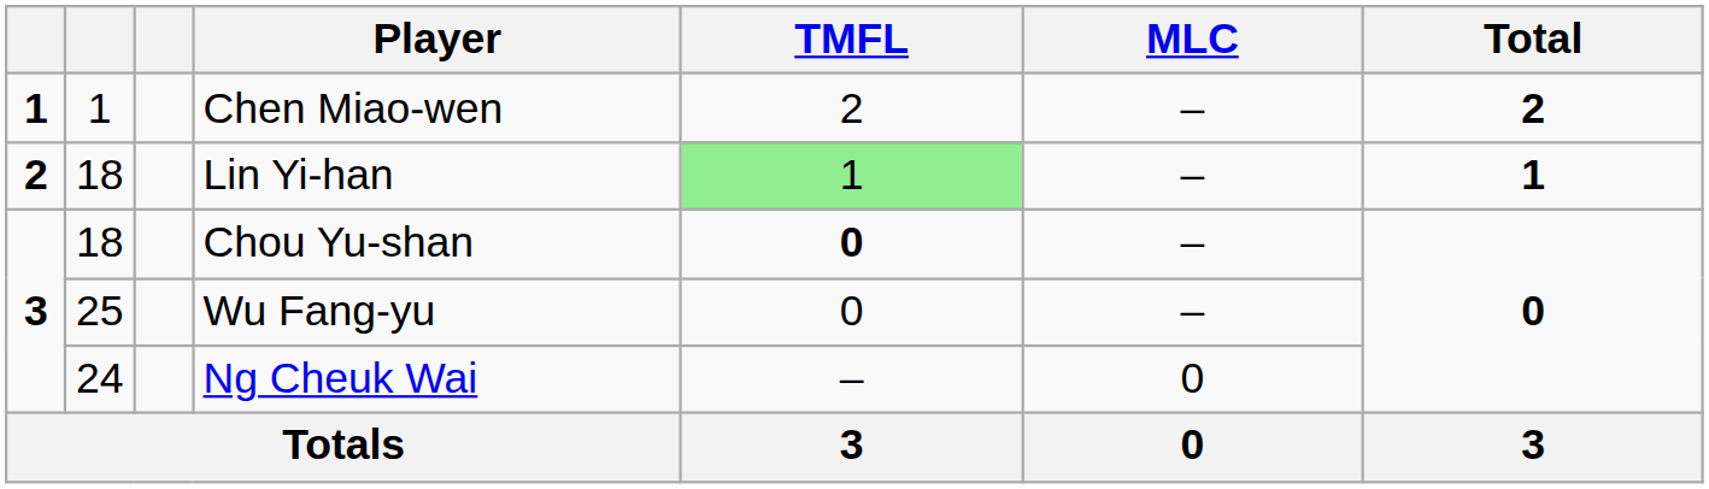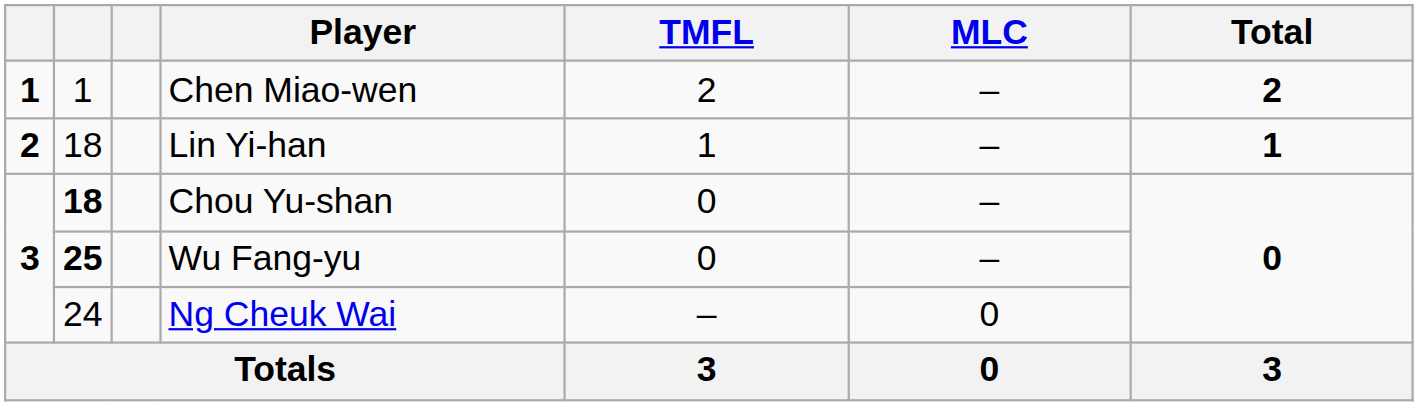Lin Yi-han | TMFL: lightgreen background -> no background
Chou Yu-shan | column 2: normal -> bold
Chou Yu-shan | TMFL: bold -> normal
Wu Fang-yu | column 2: normal -> bold
